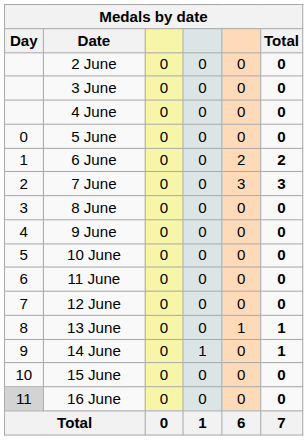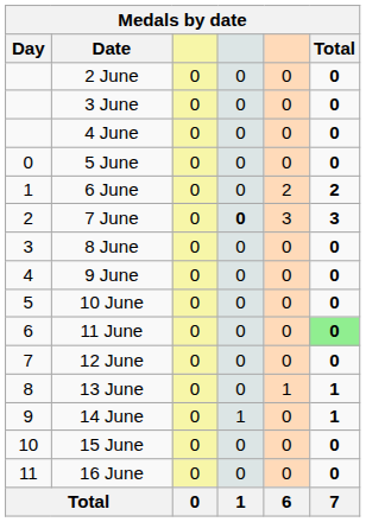7 June | column 4: normal -> bold
11 June | Total: no background -> lightgreen background
16 June | Day: lightgrey background -> no background
